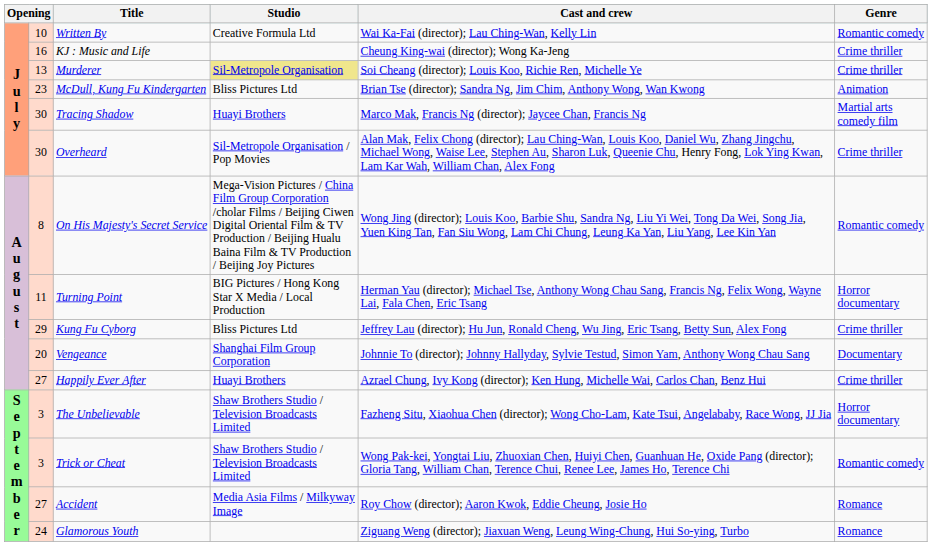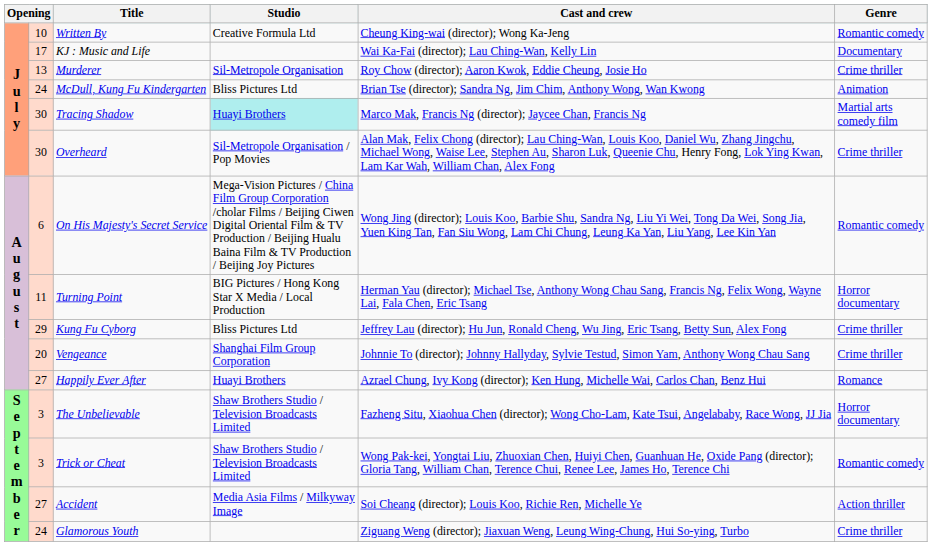Written By | Cast and crew: Wai Ka-Fai (director); Lau Ching-Wan, Kelly Lin -> Cheung King-wai (director); Wong Ka-Jeng
KJ : Music and Life | column 2: 16 -> 17
KJ : Music and Life | Cast and crew: Cheung King-wai (director); Wong Ka-Jeng -> Wai Ka-Fai (director); Lau Ching-Wan, Kelly Lin
KJ : Music and Life | Genre: Crime thriller -> Documentary
Murderer | Studio: khaki background -> no background
Murderer | Cast and crew: Soi Cheang (director); Louis Koo, Richie Ren, Michelle Ye -> Roy Chow (director); Aaron Kwok, Eddie Cheung, Josie Ho
McDull, Kung Fu Kindergarten | column 2: 23 -> 24
Tracing Shadow | Studio: no background -> paleturquoise background
On His Majesty's Secret Service | column 2: 8 -> 6
Vengeance | Genre: Documentary -> Crime thriller
Happily Ever After | Genre: Crime thriller -> Romance
Accident | Cast and crew: Roy Chow (director); Aaron Kwok, Eddie Cheung, Josie Ho -> Soi Cheang (director); Louis Koo, Richie Ren, Michelle Ye
Accident | Genre: Romance -> Action thriller
Glamorous Youth | Genre: Romance -> Crime thriller
